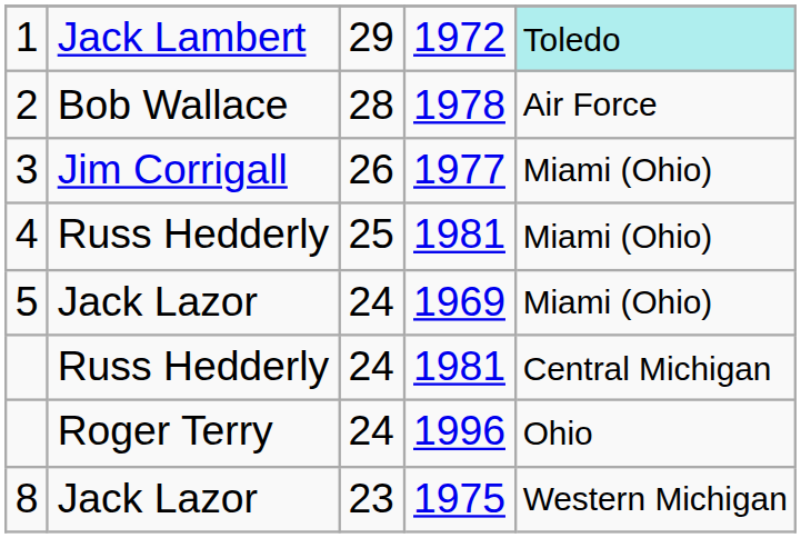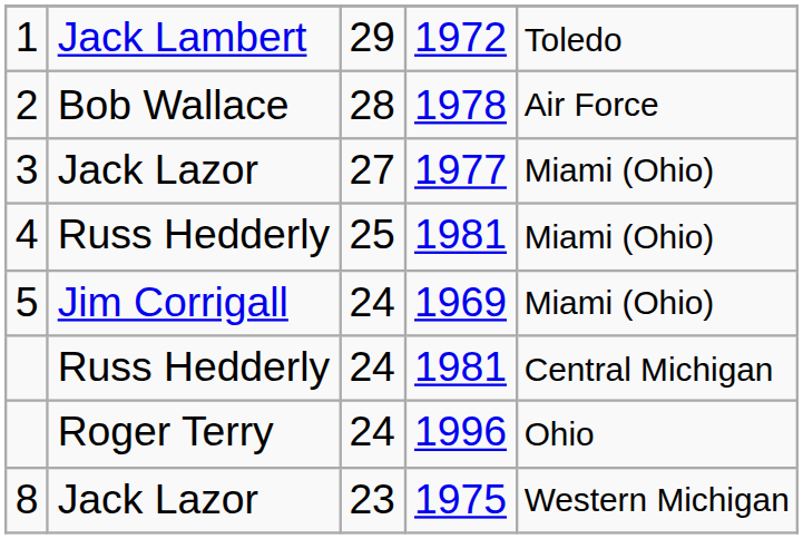1 | column 5: paleturquoise background -> no background
3 | column 2: Jim Corrigall -> Jack Lazor
3 | column 3: 26 -> 27
5 | column 2: Jack Lazor -> Jim Corrigall
